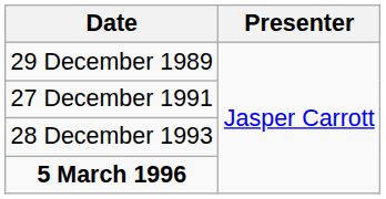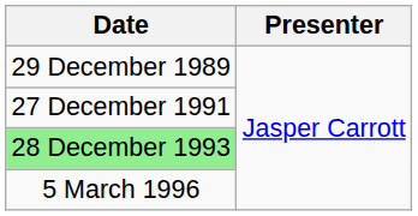28 December 1993 | Date: no background -> lightgreen background
5 March 1996 | Date: bold -> normal
